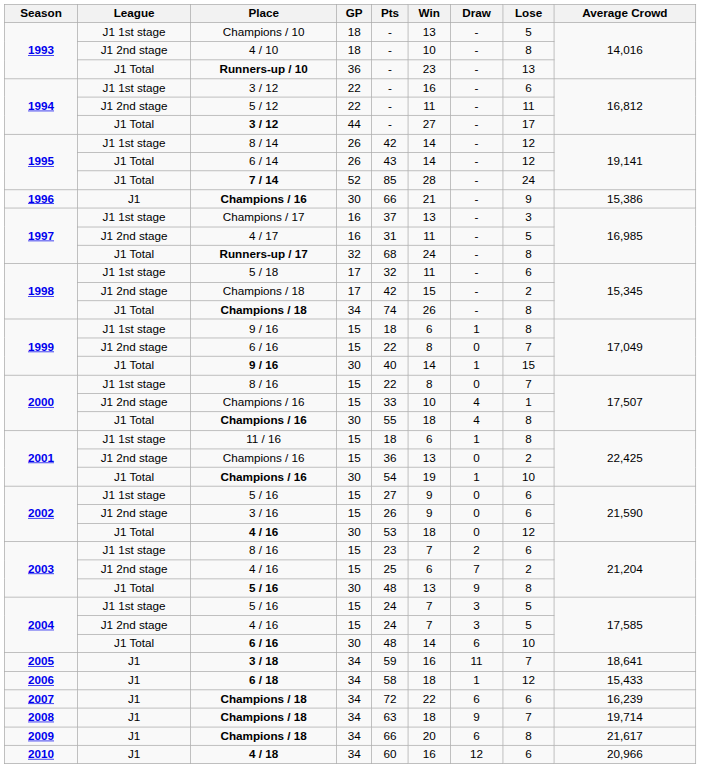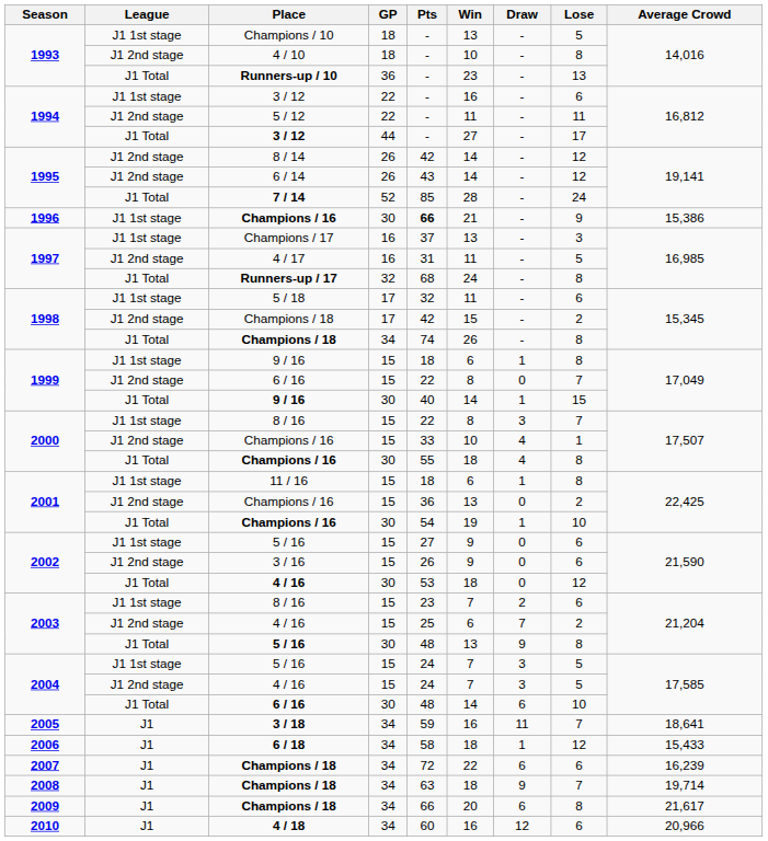8 / 14 | League: J1 1st stage -> J1 2nd stage
6 / 14 | League: J1 Total -> J1 2nd stage
1996 / Champions / 16 | League: J1 -> J1 1st stage
1996 / Champions / 16 | Pts: normal -> bold
2000 / 8 / 16 | Draw: 0 -> 3
